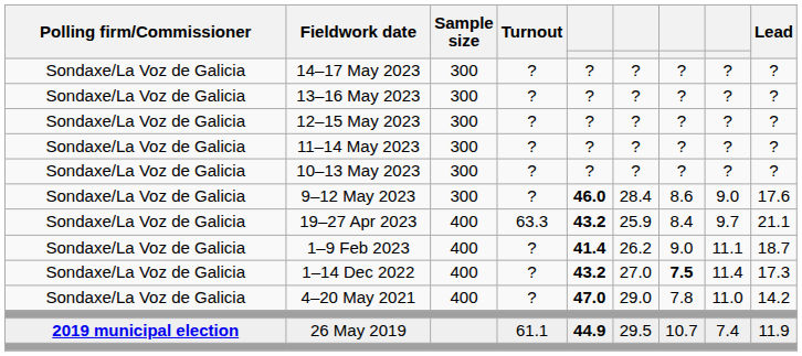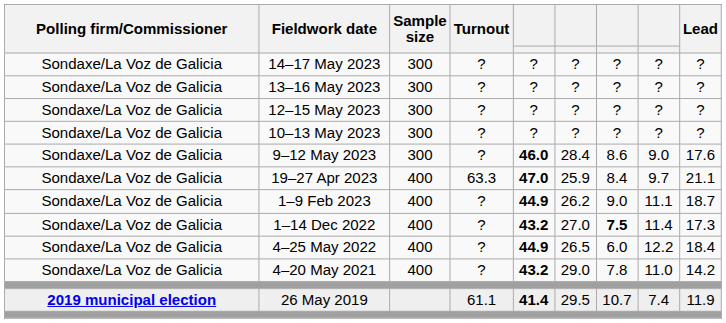- row: Sondaxe/La Voz de Galicia | 11–14 May 2023 | 300 | ? | ? | ? | ? | ? | ?
19–27 Apr 2023 | column 5: 43.2 -> 47.0
1–9 Feb 2023 | column 5: 41.4 -> 44.9
+ row: Sondaxe/La Voz de Galicia | 4–25 May 2022 | 400 | ? | 44.9 | 26.5 | 6.0 | 12.2 | 18.4
4–20 May 2021 | column 5: 47.0 -> 43.2
26 May 2019 | column 5: 44.9 -> 41.4
